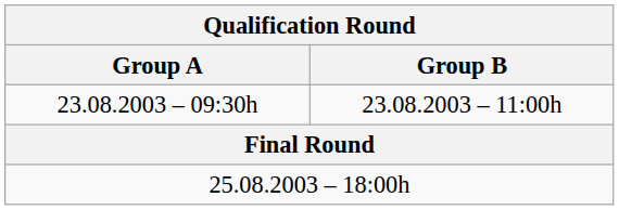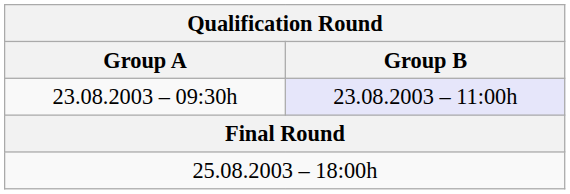23.08.2003 – 09:30h | Group B: no background -> lavender background
